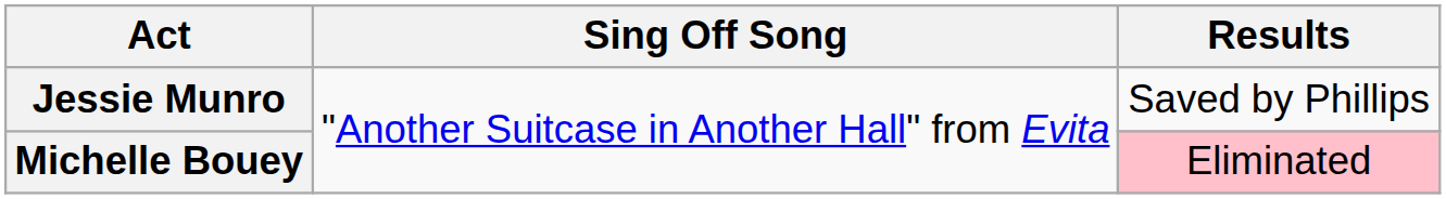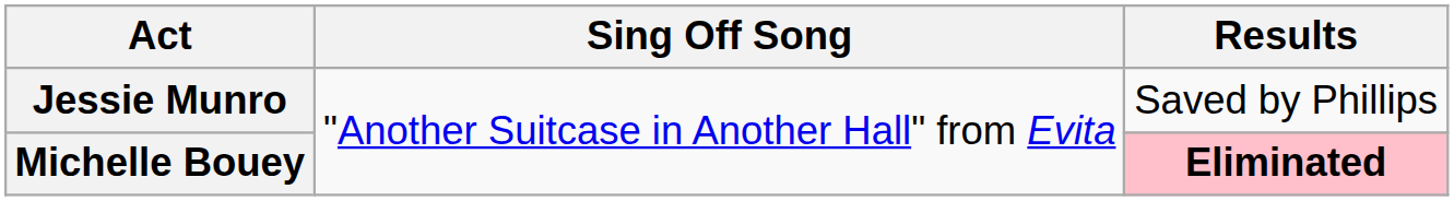Michelle Bouey | Results: normal -> bold
